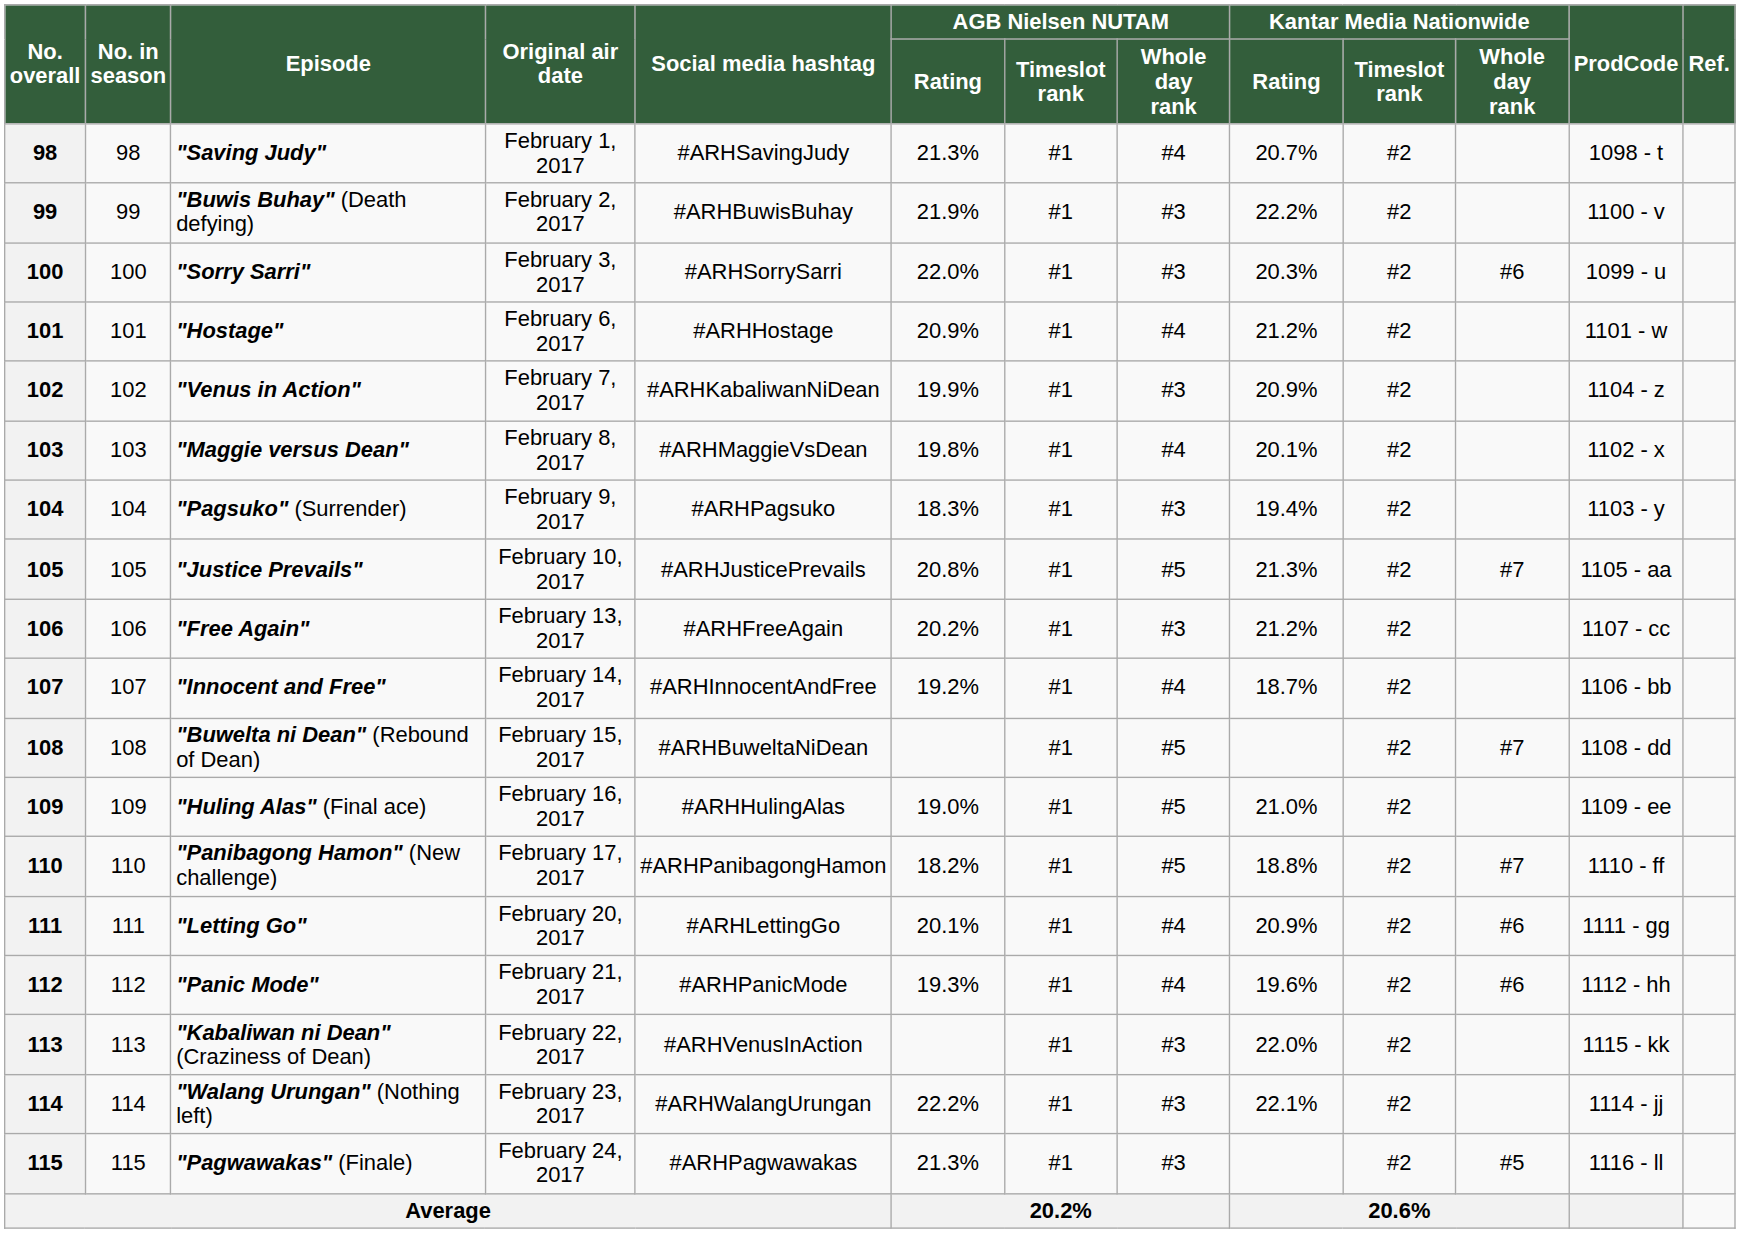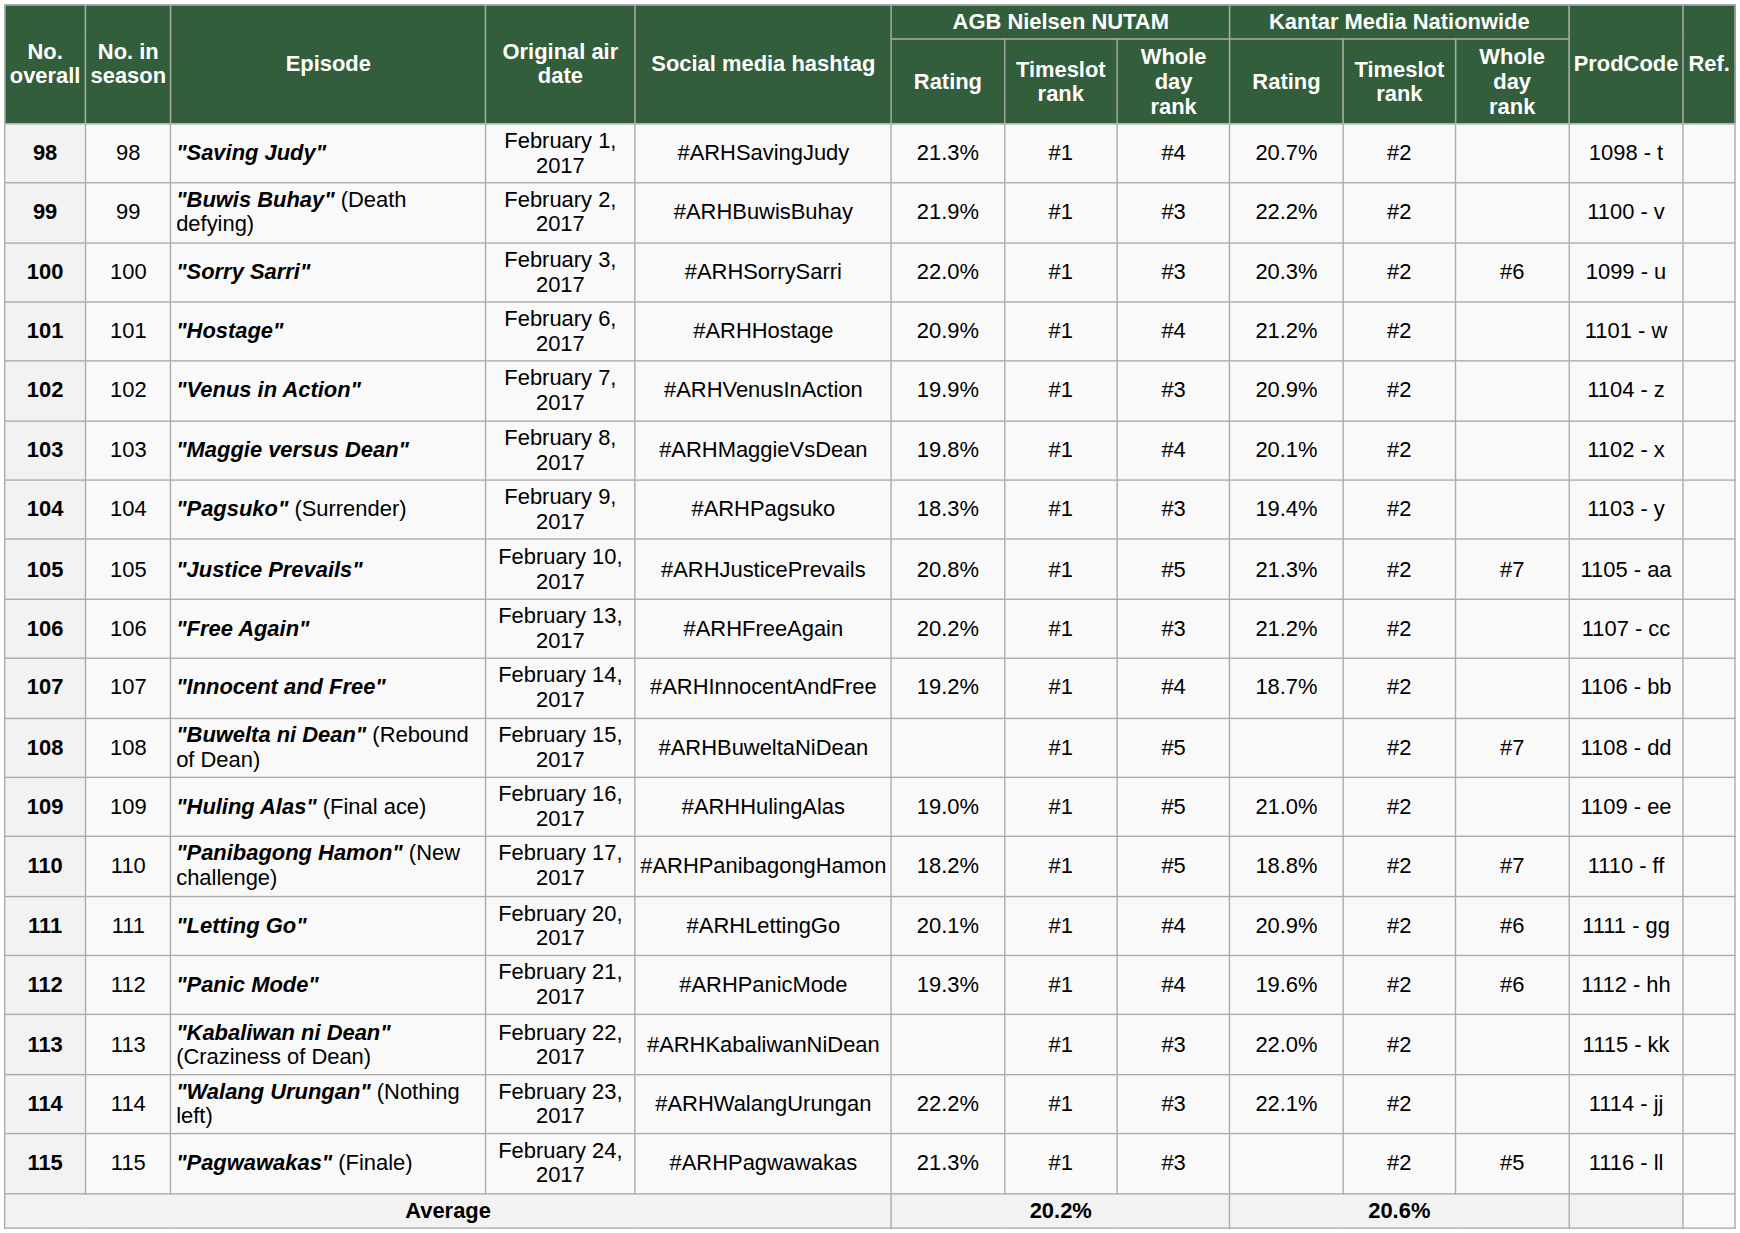"Venus in Action" | Social media hashtag: #ARHKabaliwanNiDean -> #ARHVenusInAction
"Kabaliwan ni Dean" (Craziness of Dean) | Social media hashtag: #ARHVenusInAction -> #ARHKabaliwanNiDean
